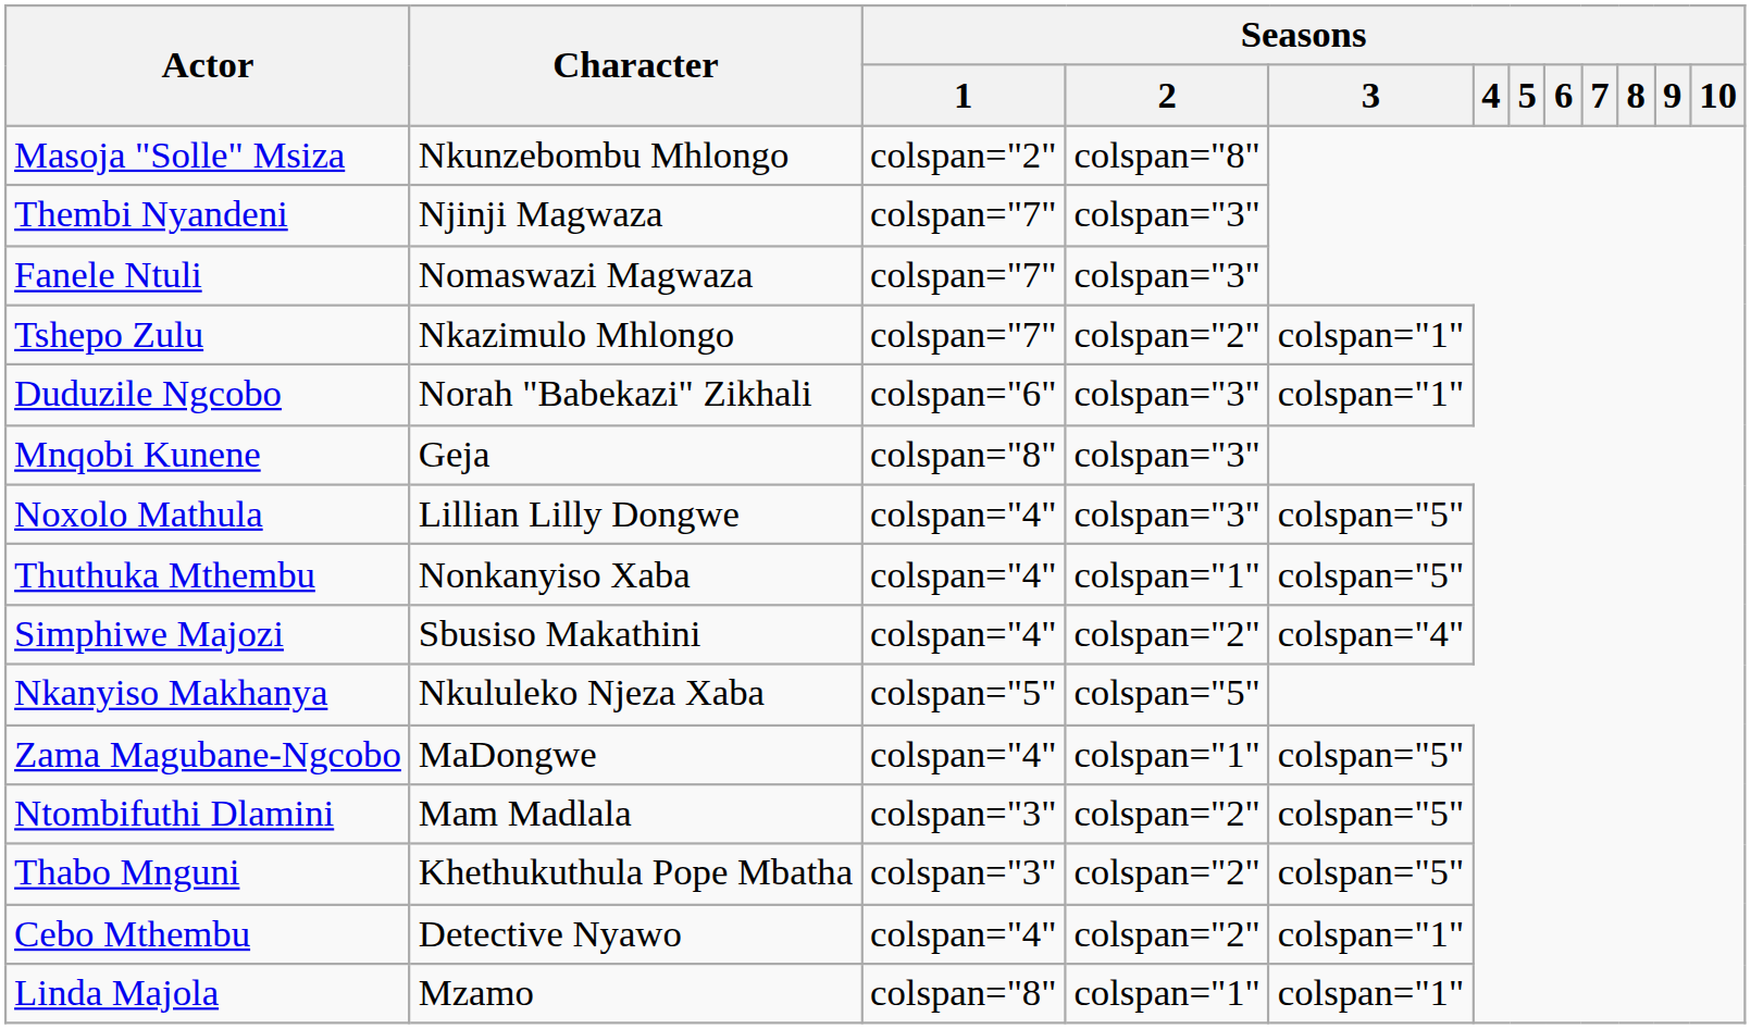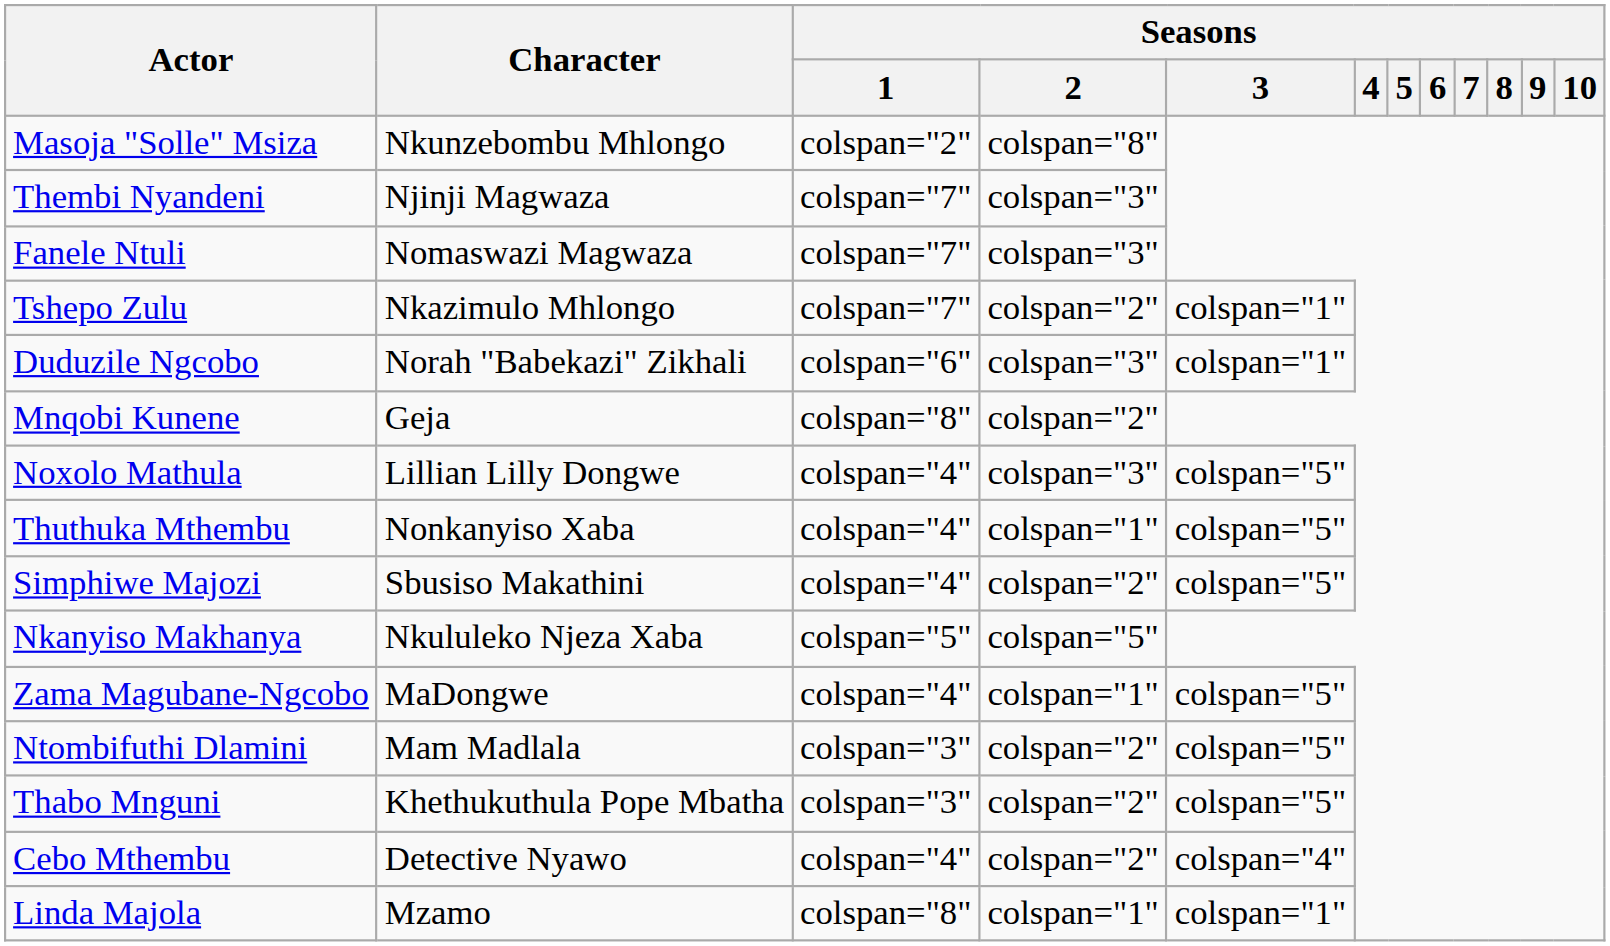Mnqobi Kunene | Seasons / 2: colspan="3" -> colspan="2"
Simphiwe Majozi | Seasons / 3: colspan="4" -> colspan="5"
Cebo Mthembu | Seasons / 3: colspan="1" -> colspan="4"
